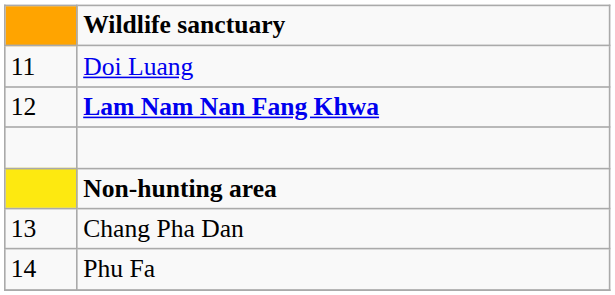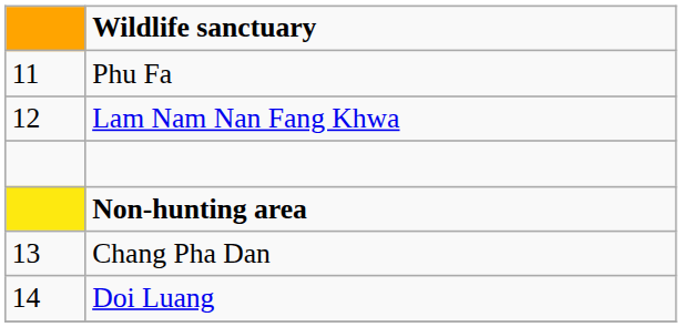row 2 | Wildlife sanctuary: Doi Luang -> Phu Fa
row 3 | Wildlife sanctuary: bold -> normal
row 7 | Wildlife sanctuary: Phu Fa -> Doi Luang
